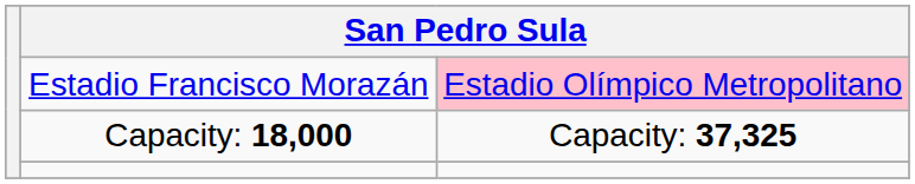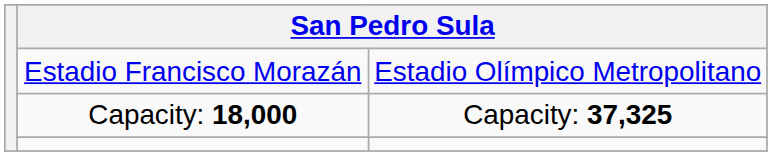Estadio Francisco Morazán | column 3: pink background -> no background
